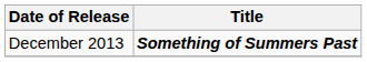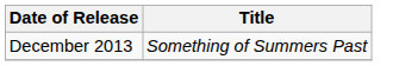December 2013 | Title: bold -> normal
